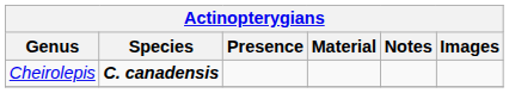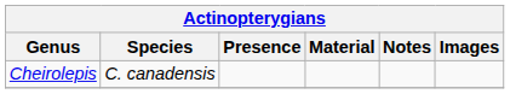Cheirolepis | Species: bold -> normal
